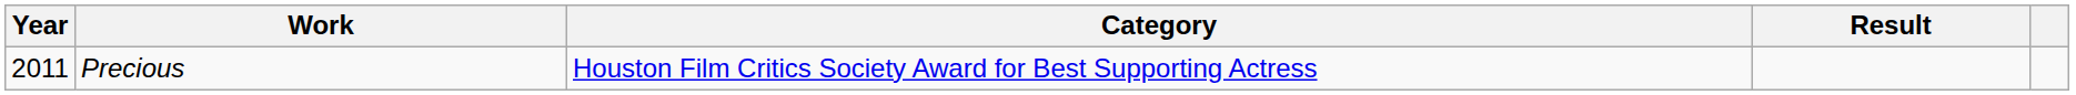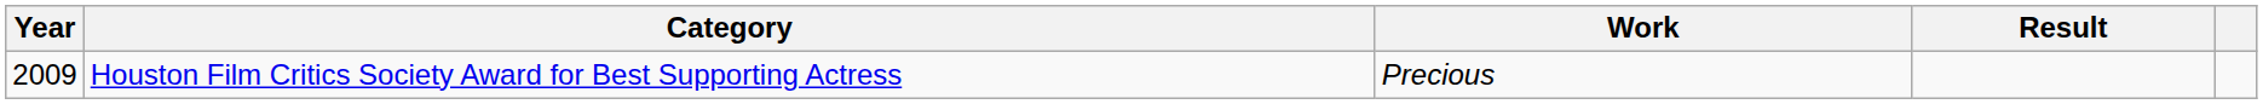columns swapped: Category <-> Work
row 2 | Year: 2011 -> 2009
